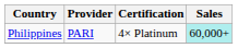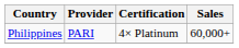Philippines | Sales: paleturquoise background -> no background
